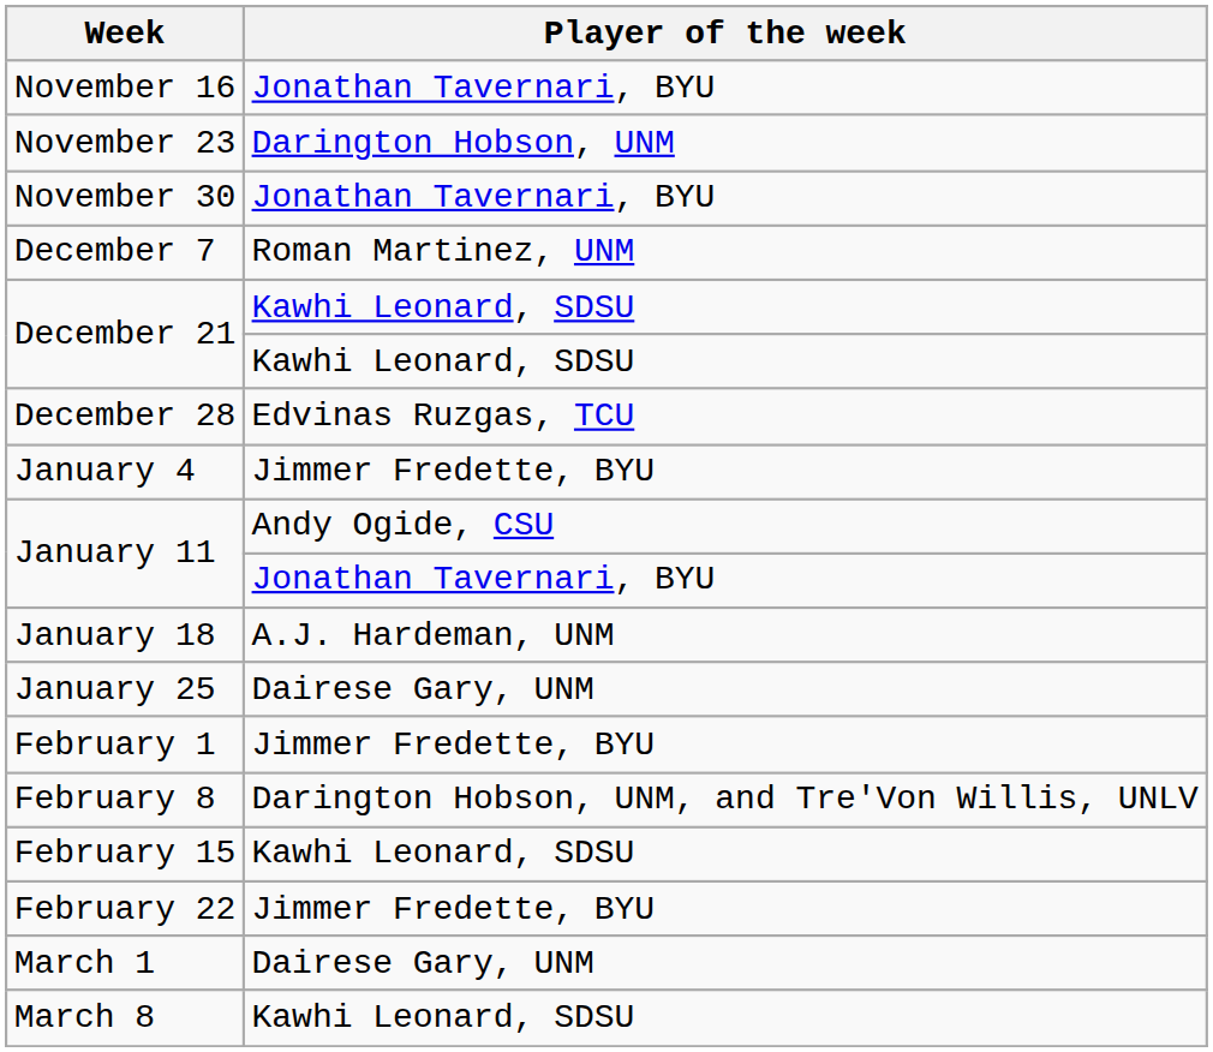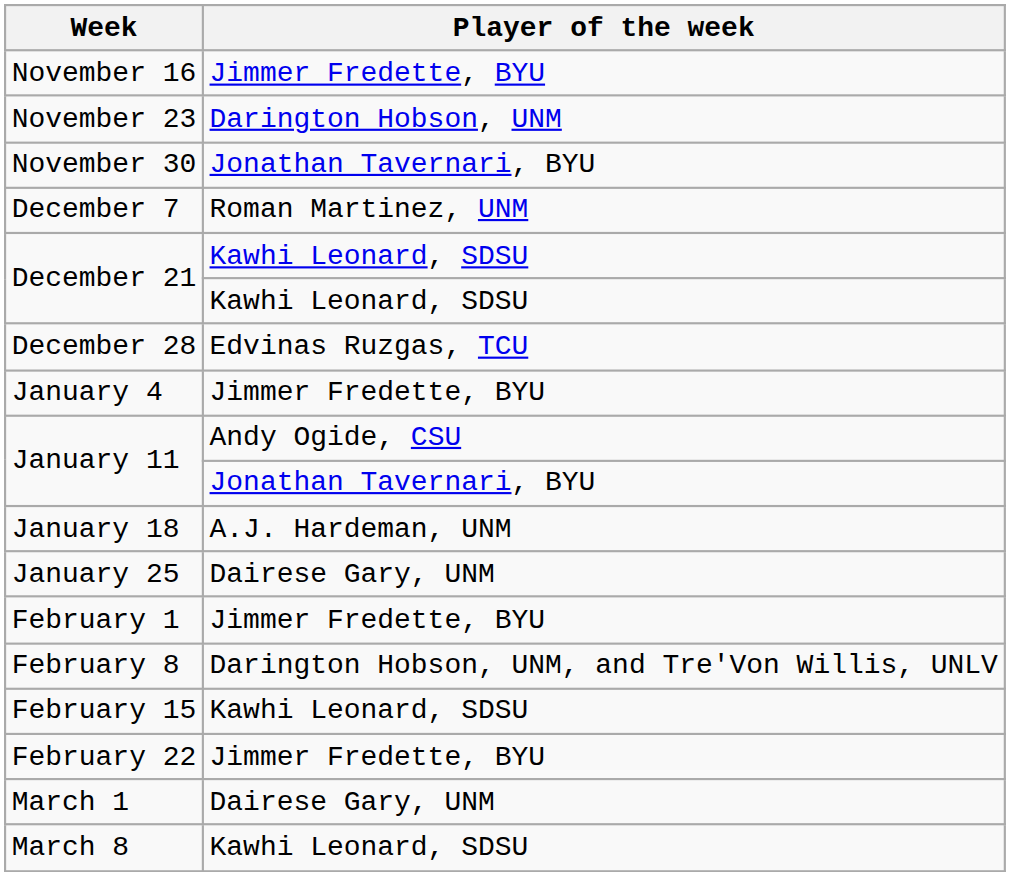row 2 | Player of the week: Jonathan Tavernari, BYU -> Jimmer Fredette, BYU
